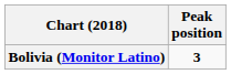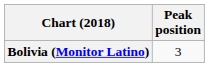Bolivia (Monitor Latino) | Peak position: bold -> normal
